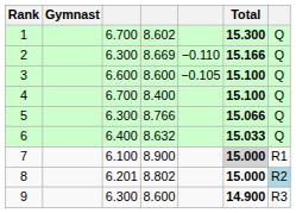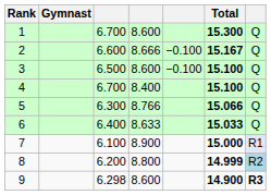1 | column 4: 8.602 -> 8.600
2 | column 3: 6.300 -> 6.600
2 | column 4: 8.669 -> 8.666
2 | column 5: −0.110 -> −0.100
2 | Total: 15.166 -> 15.167
3 | column 3: 6.600 -> 6.500
3 | column 5: −0.105 -> −0.100
6 | column 4: 8.632 -> 8.633
7 | Total: lightgrey background -> no background
7 | column 7: no background -> lavender background
8 | column 3: 6.201 -> 6.200
8 | column 4: 8.802 -> 8.800
8 | Total: 15.000 -> 14.999
9 | column 3: 6.300 -> 6.298
9 | column 7: normal -> bold
